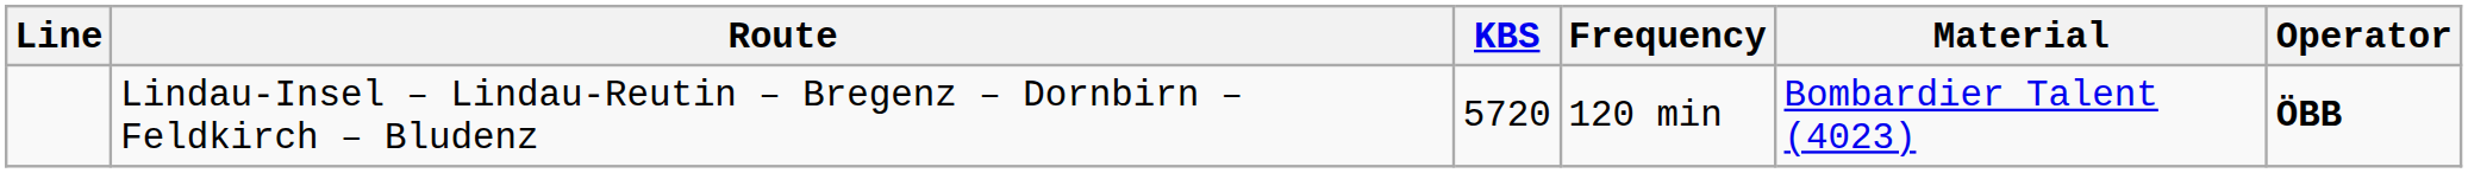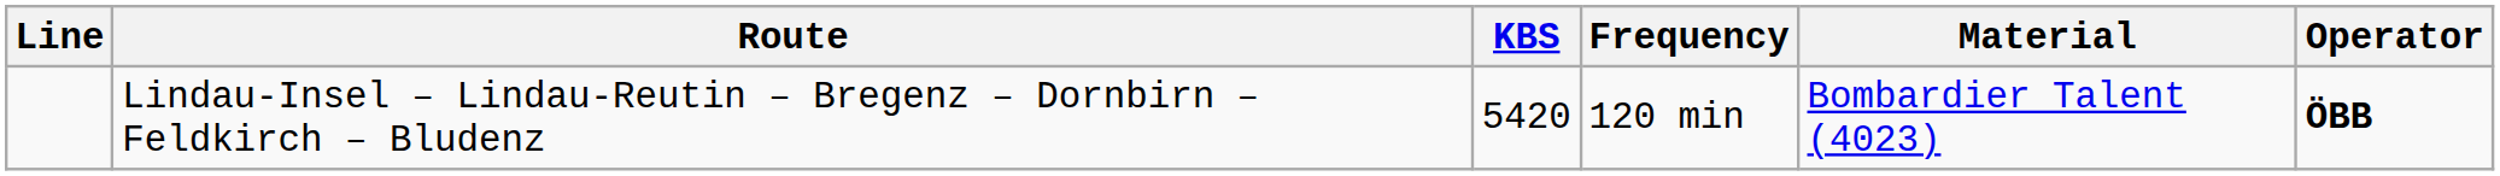row 2 | KBS: 5720 -> 5420
